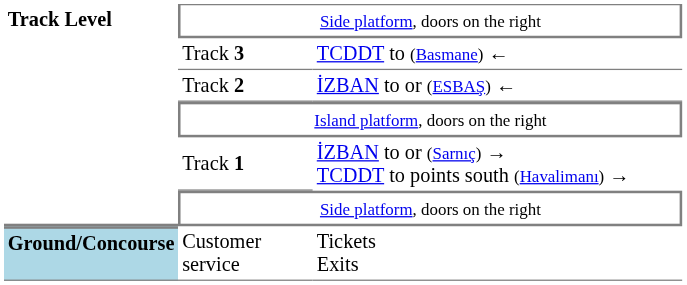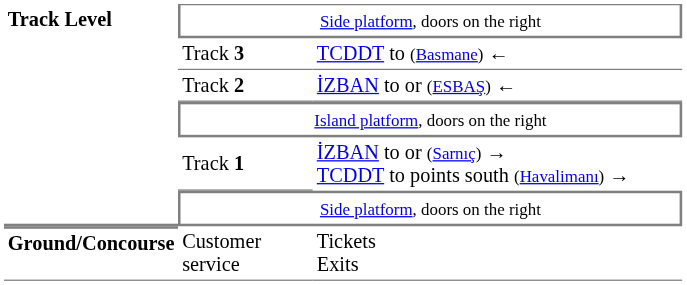Customer service | column 1: lightblue background -> no background
